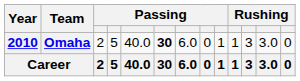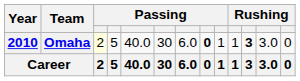Omaha | column 3: no background -> lightyellow background
Omaha | column 6: bold -> normal
Omaha | column 8: normal -> bold
Omaha | column 11: normal -> bold
